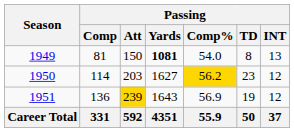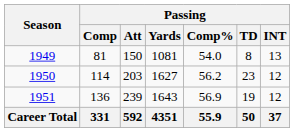1949 | Passing / Yards: bold -> normal
1950 | Passing / Comp%: gold background -> no background
1951 | Passing / Att: gold background -> no background
